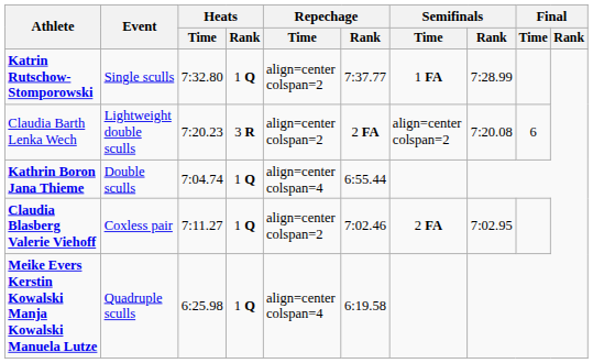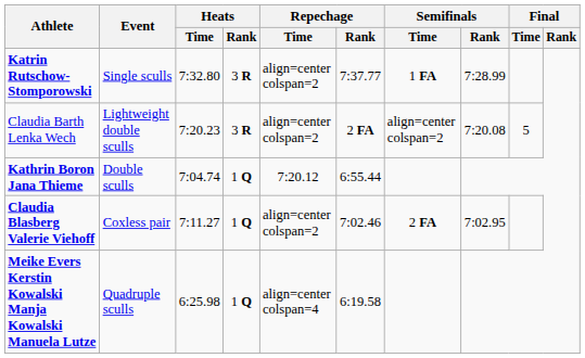Katrin Rutschow-Stomporowski | Heats / Rank: 1 Q -> 3 R
Claudia Barth Lenka Wech | Final / Time: 6 -> 5
Kathrin Boron Jana Thieme | Repechage / Time: align=center colspan=4 -> 7:20.12
